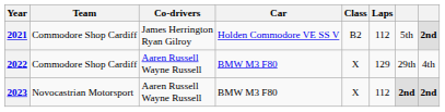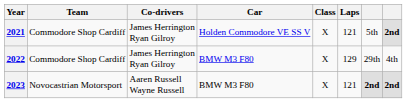2021 | Class: B2 -> X
2021 | Laps: 112 -> 121
2022 | Co-drivers: Aaren Russell Wayne Russell -> James Herrington Ryan Gilroy
2023 | Laps: 112 -> 121
